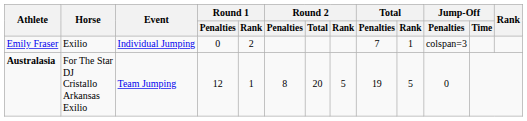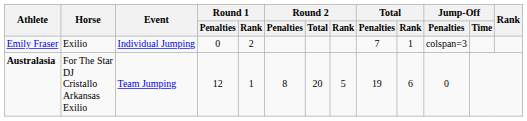Australasia | Total / Rank: 5 -> 6
